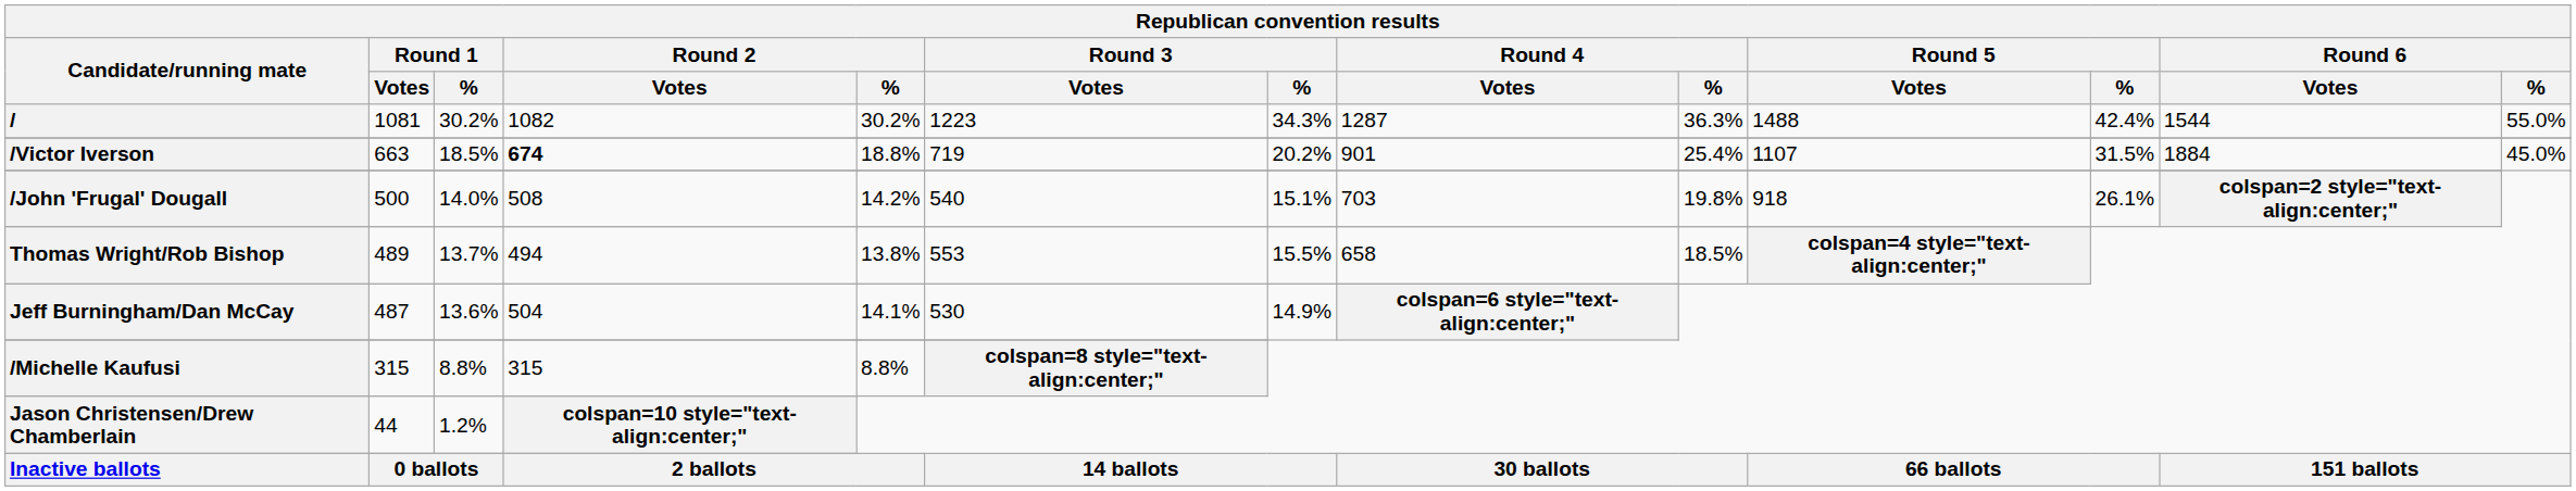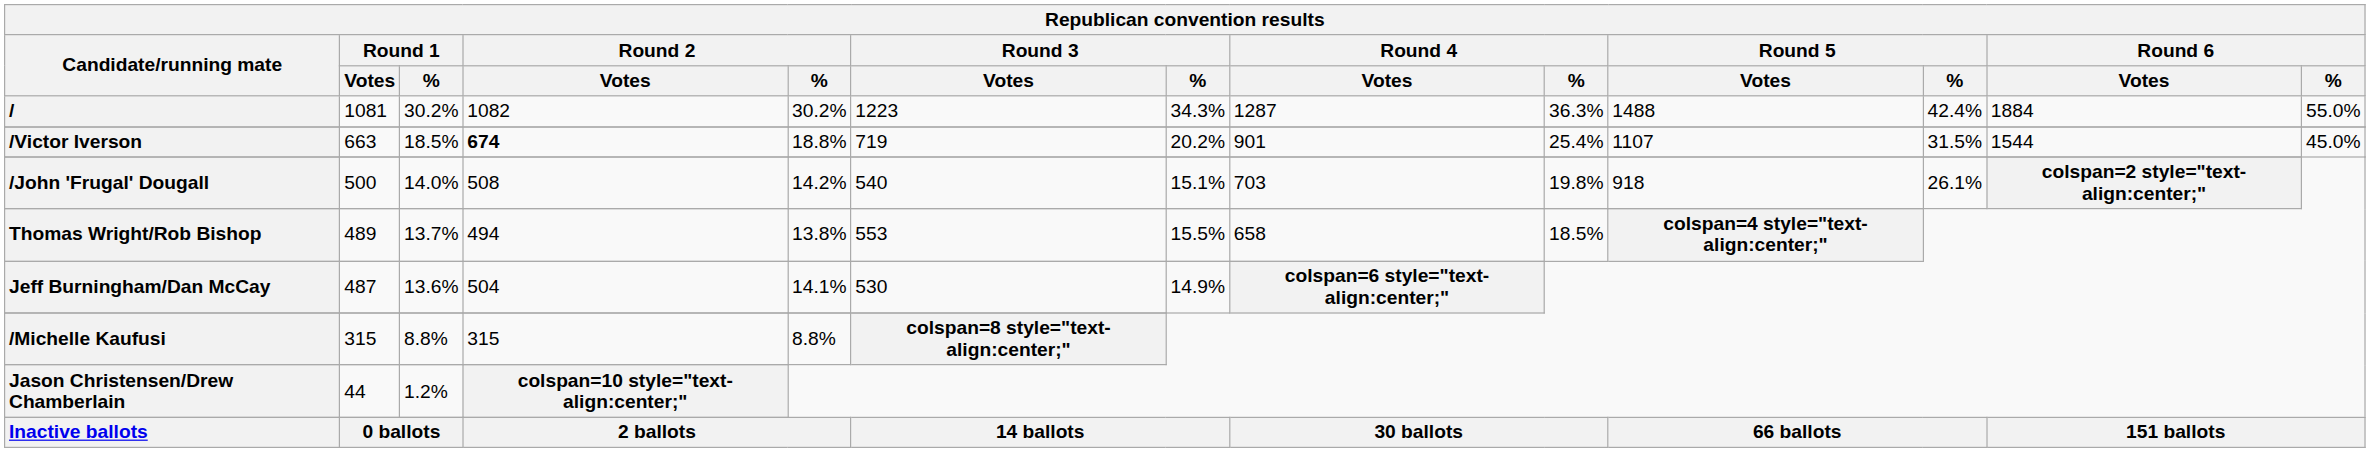/ | Round 6 / Votes: 1544 -> 1884
/Victor Iverson | Round 6 / Votes: 1884 -> 1544
